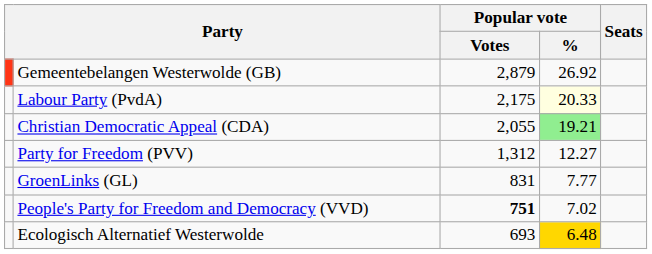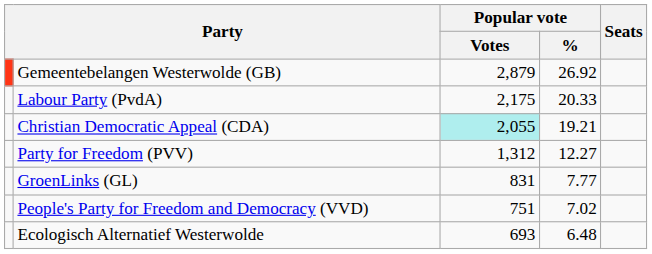Labour Party (PvdA) | Popular vote / %: lightyellow background -> no background
Christian Democratic Appeal (CDA) | Popular vote / Votes: no background -> paleturquoise background
Christian Democratic Appeal (CDA) | Popular vote / %: lightgreen background -> no background
People's Party for Freedom and Democracy (VVD) | Popular vote / Votes: bold -> normal
Ecologisch Alternatief Westerwolde | Popular vote / %: gold background -> no background
